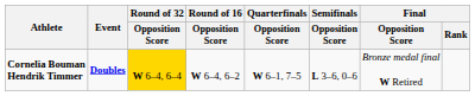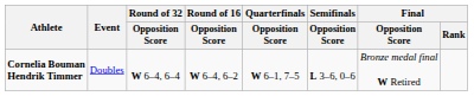Cornelia Bouman Hendrik Timmer | Event: bold -> normal
Cornelia Bouman Hendrik Timmer | Round of 32 / Opposition Score: gold background -> no background
